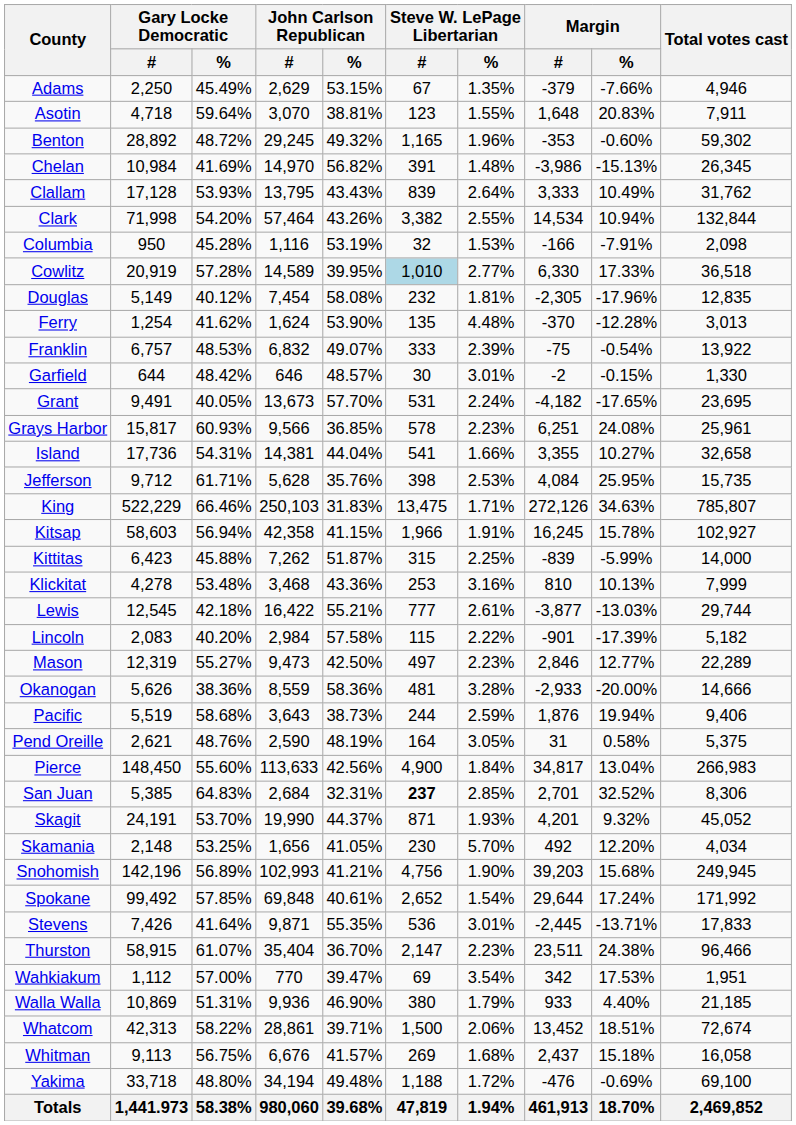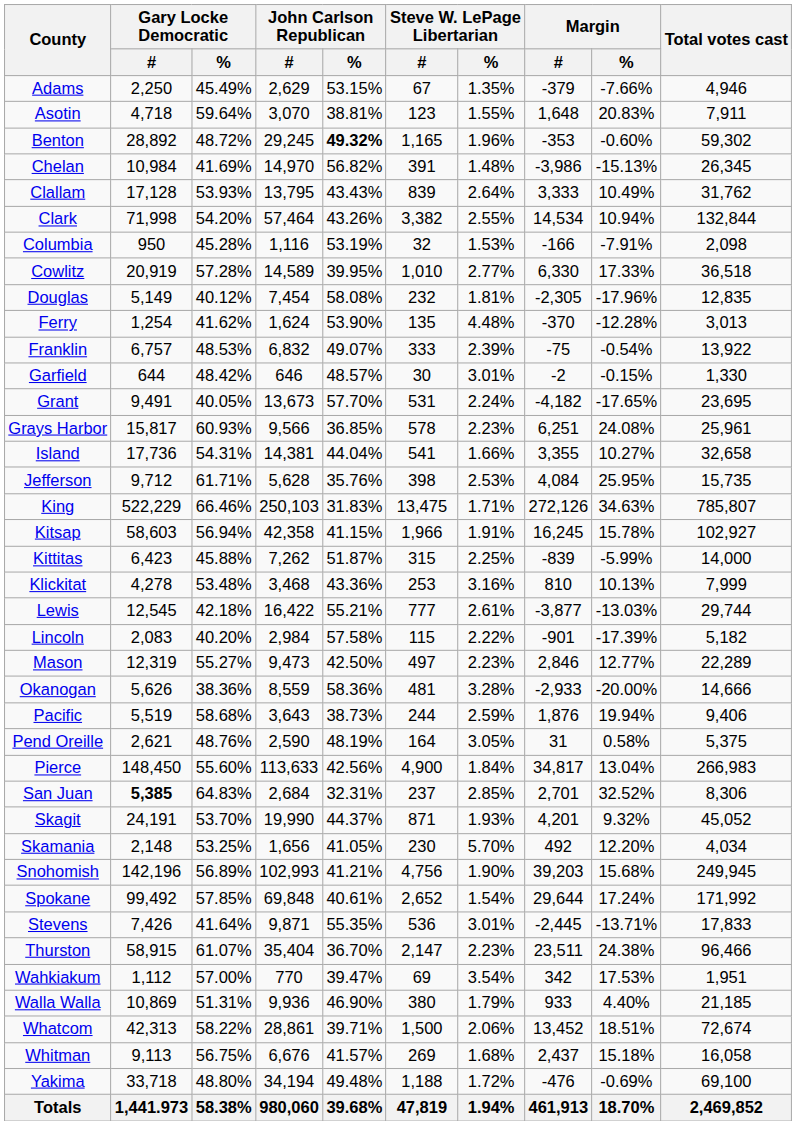Benton | John Carlson Republican / %: normal -> bold
Cowlitz | Steve W. LePage Libertarian / #: lightblue background -> no background
San Juan | Gary Locke Democratic / #: normal -> bold
San Juan | Steve W. LePage Libertarian / #: bold -> normal
